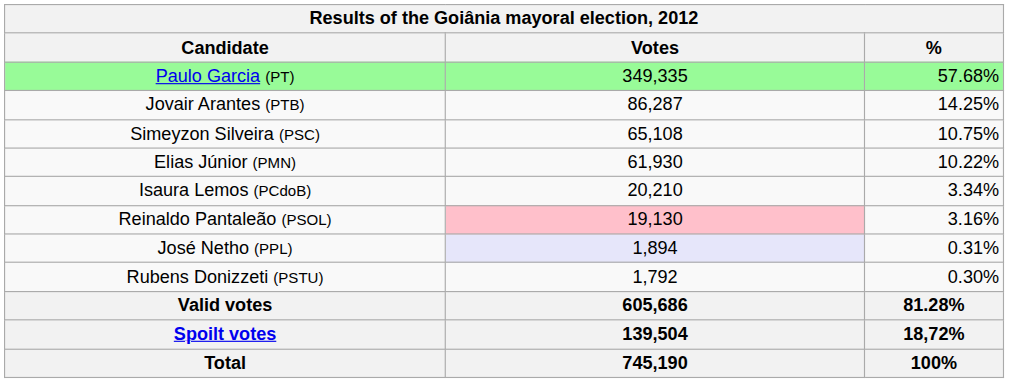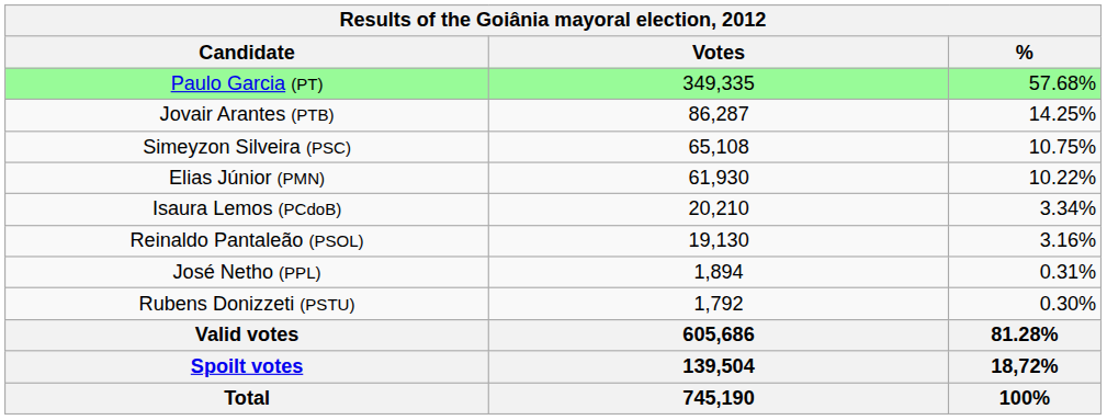Reinaldo Pantaleão (PSOL) | Votes: pink background -> no background
José Netho (PPL) | Votes: lavender background -> no background
